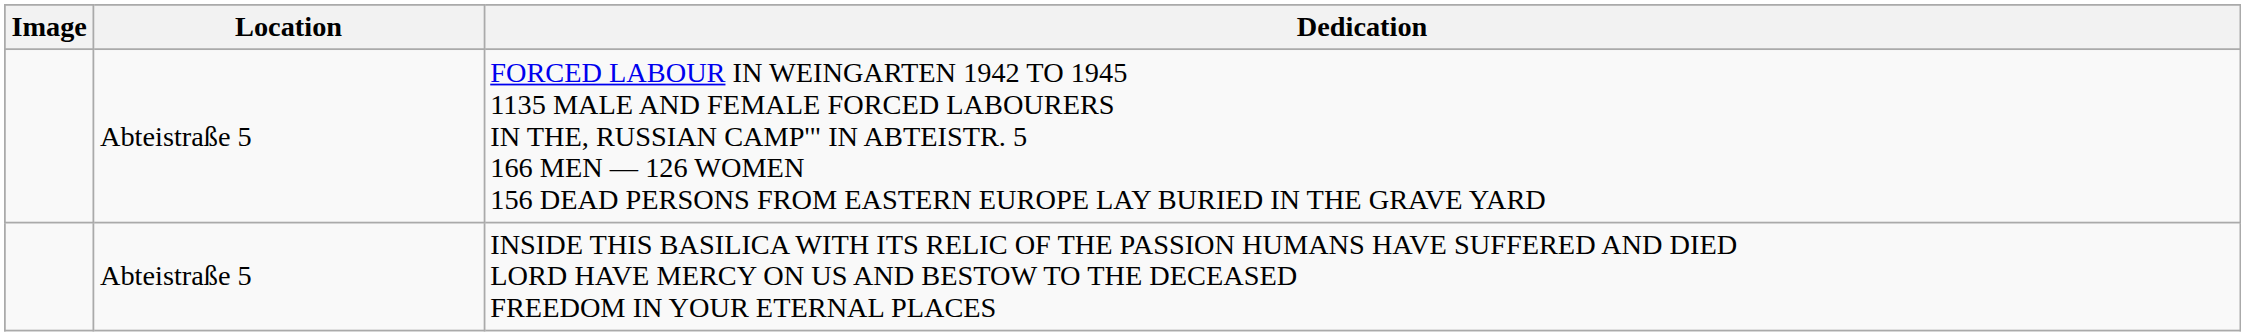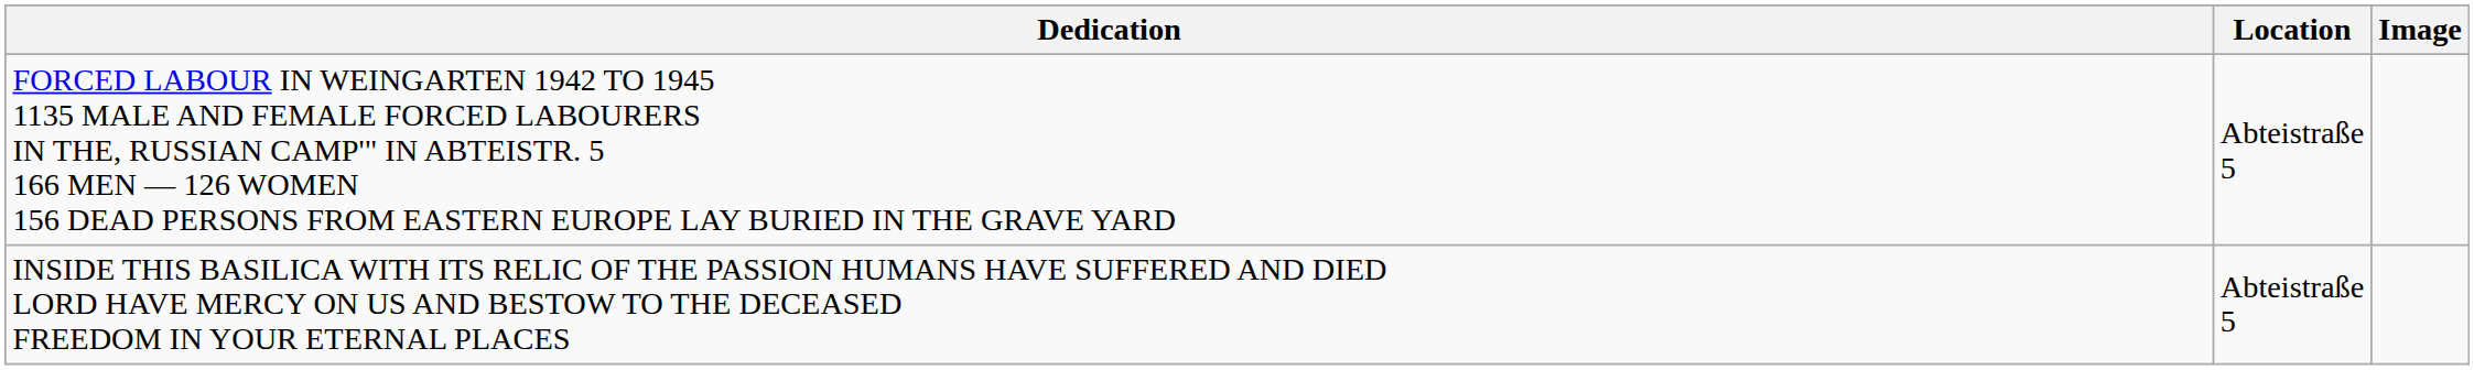columns swapped: Image <-> Dedication
